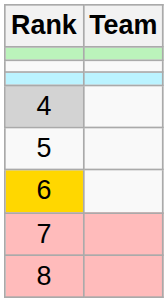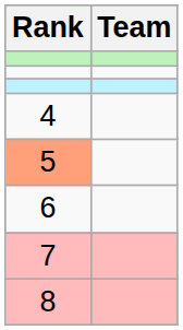row 5 | Rank: lightgrey background -> no background
row 6 | Rank: no background -> lightsalmon background
row 7 | Rank: gold background -> no background
